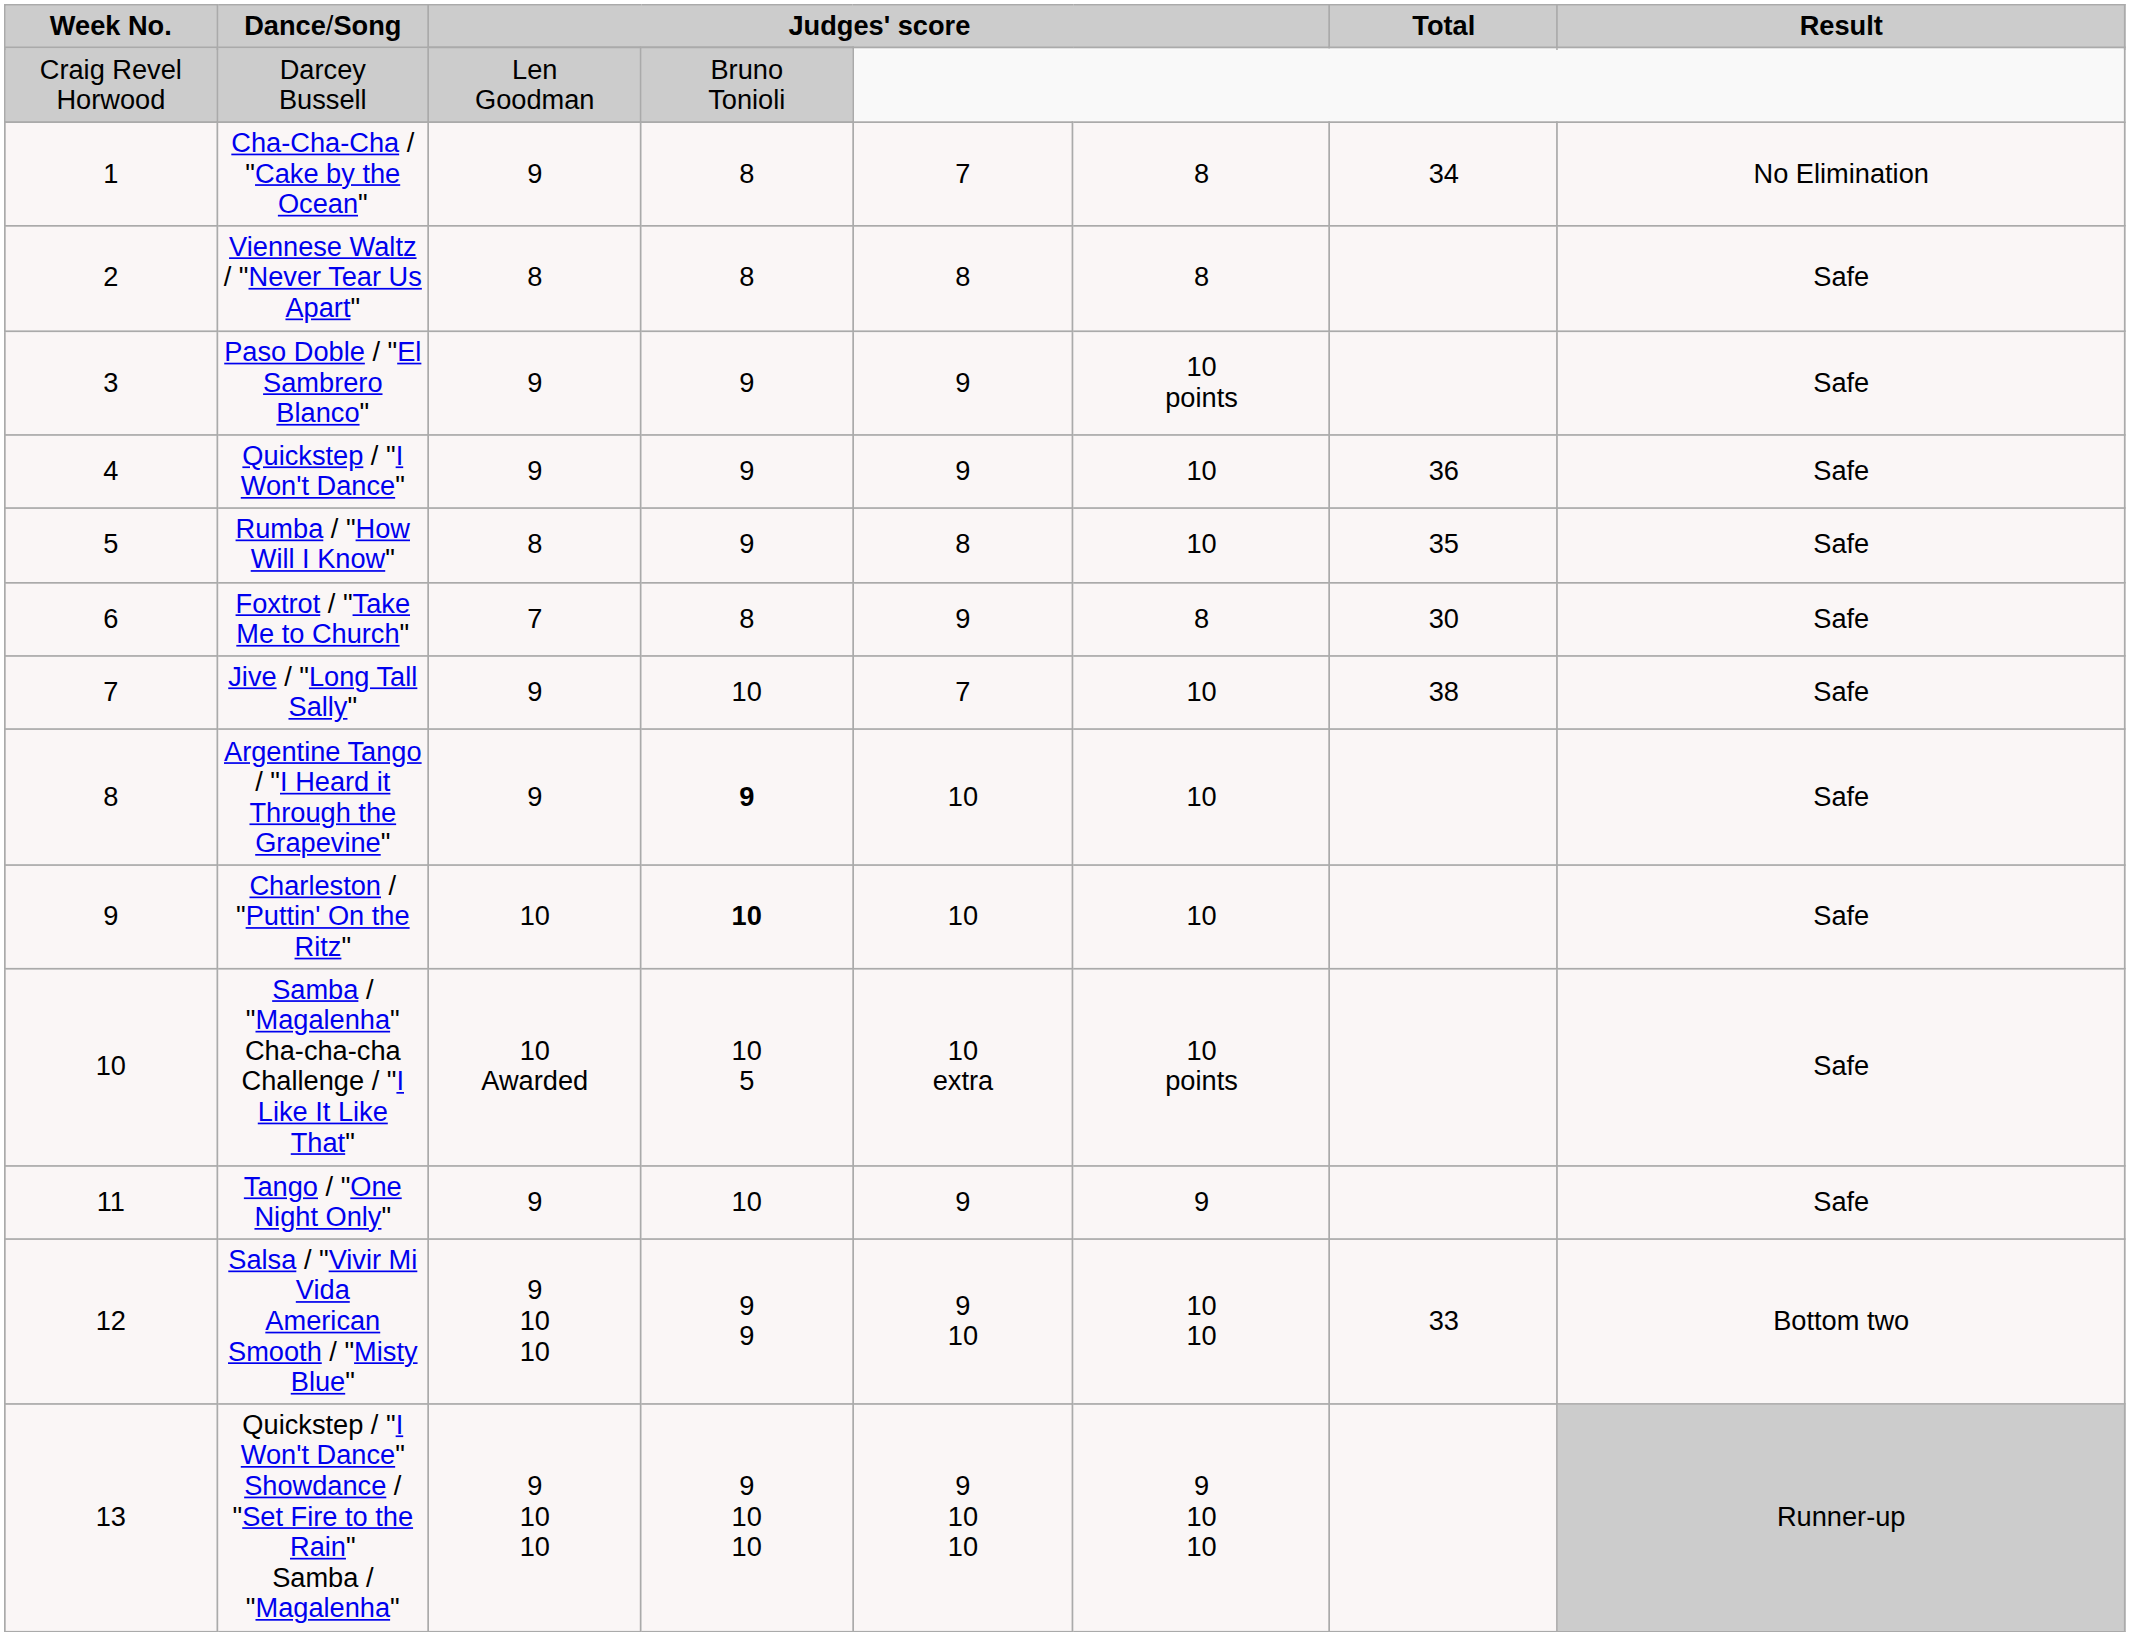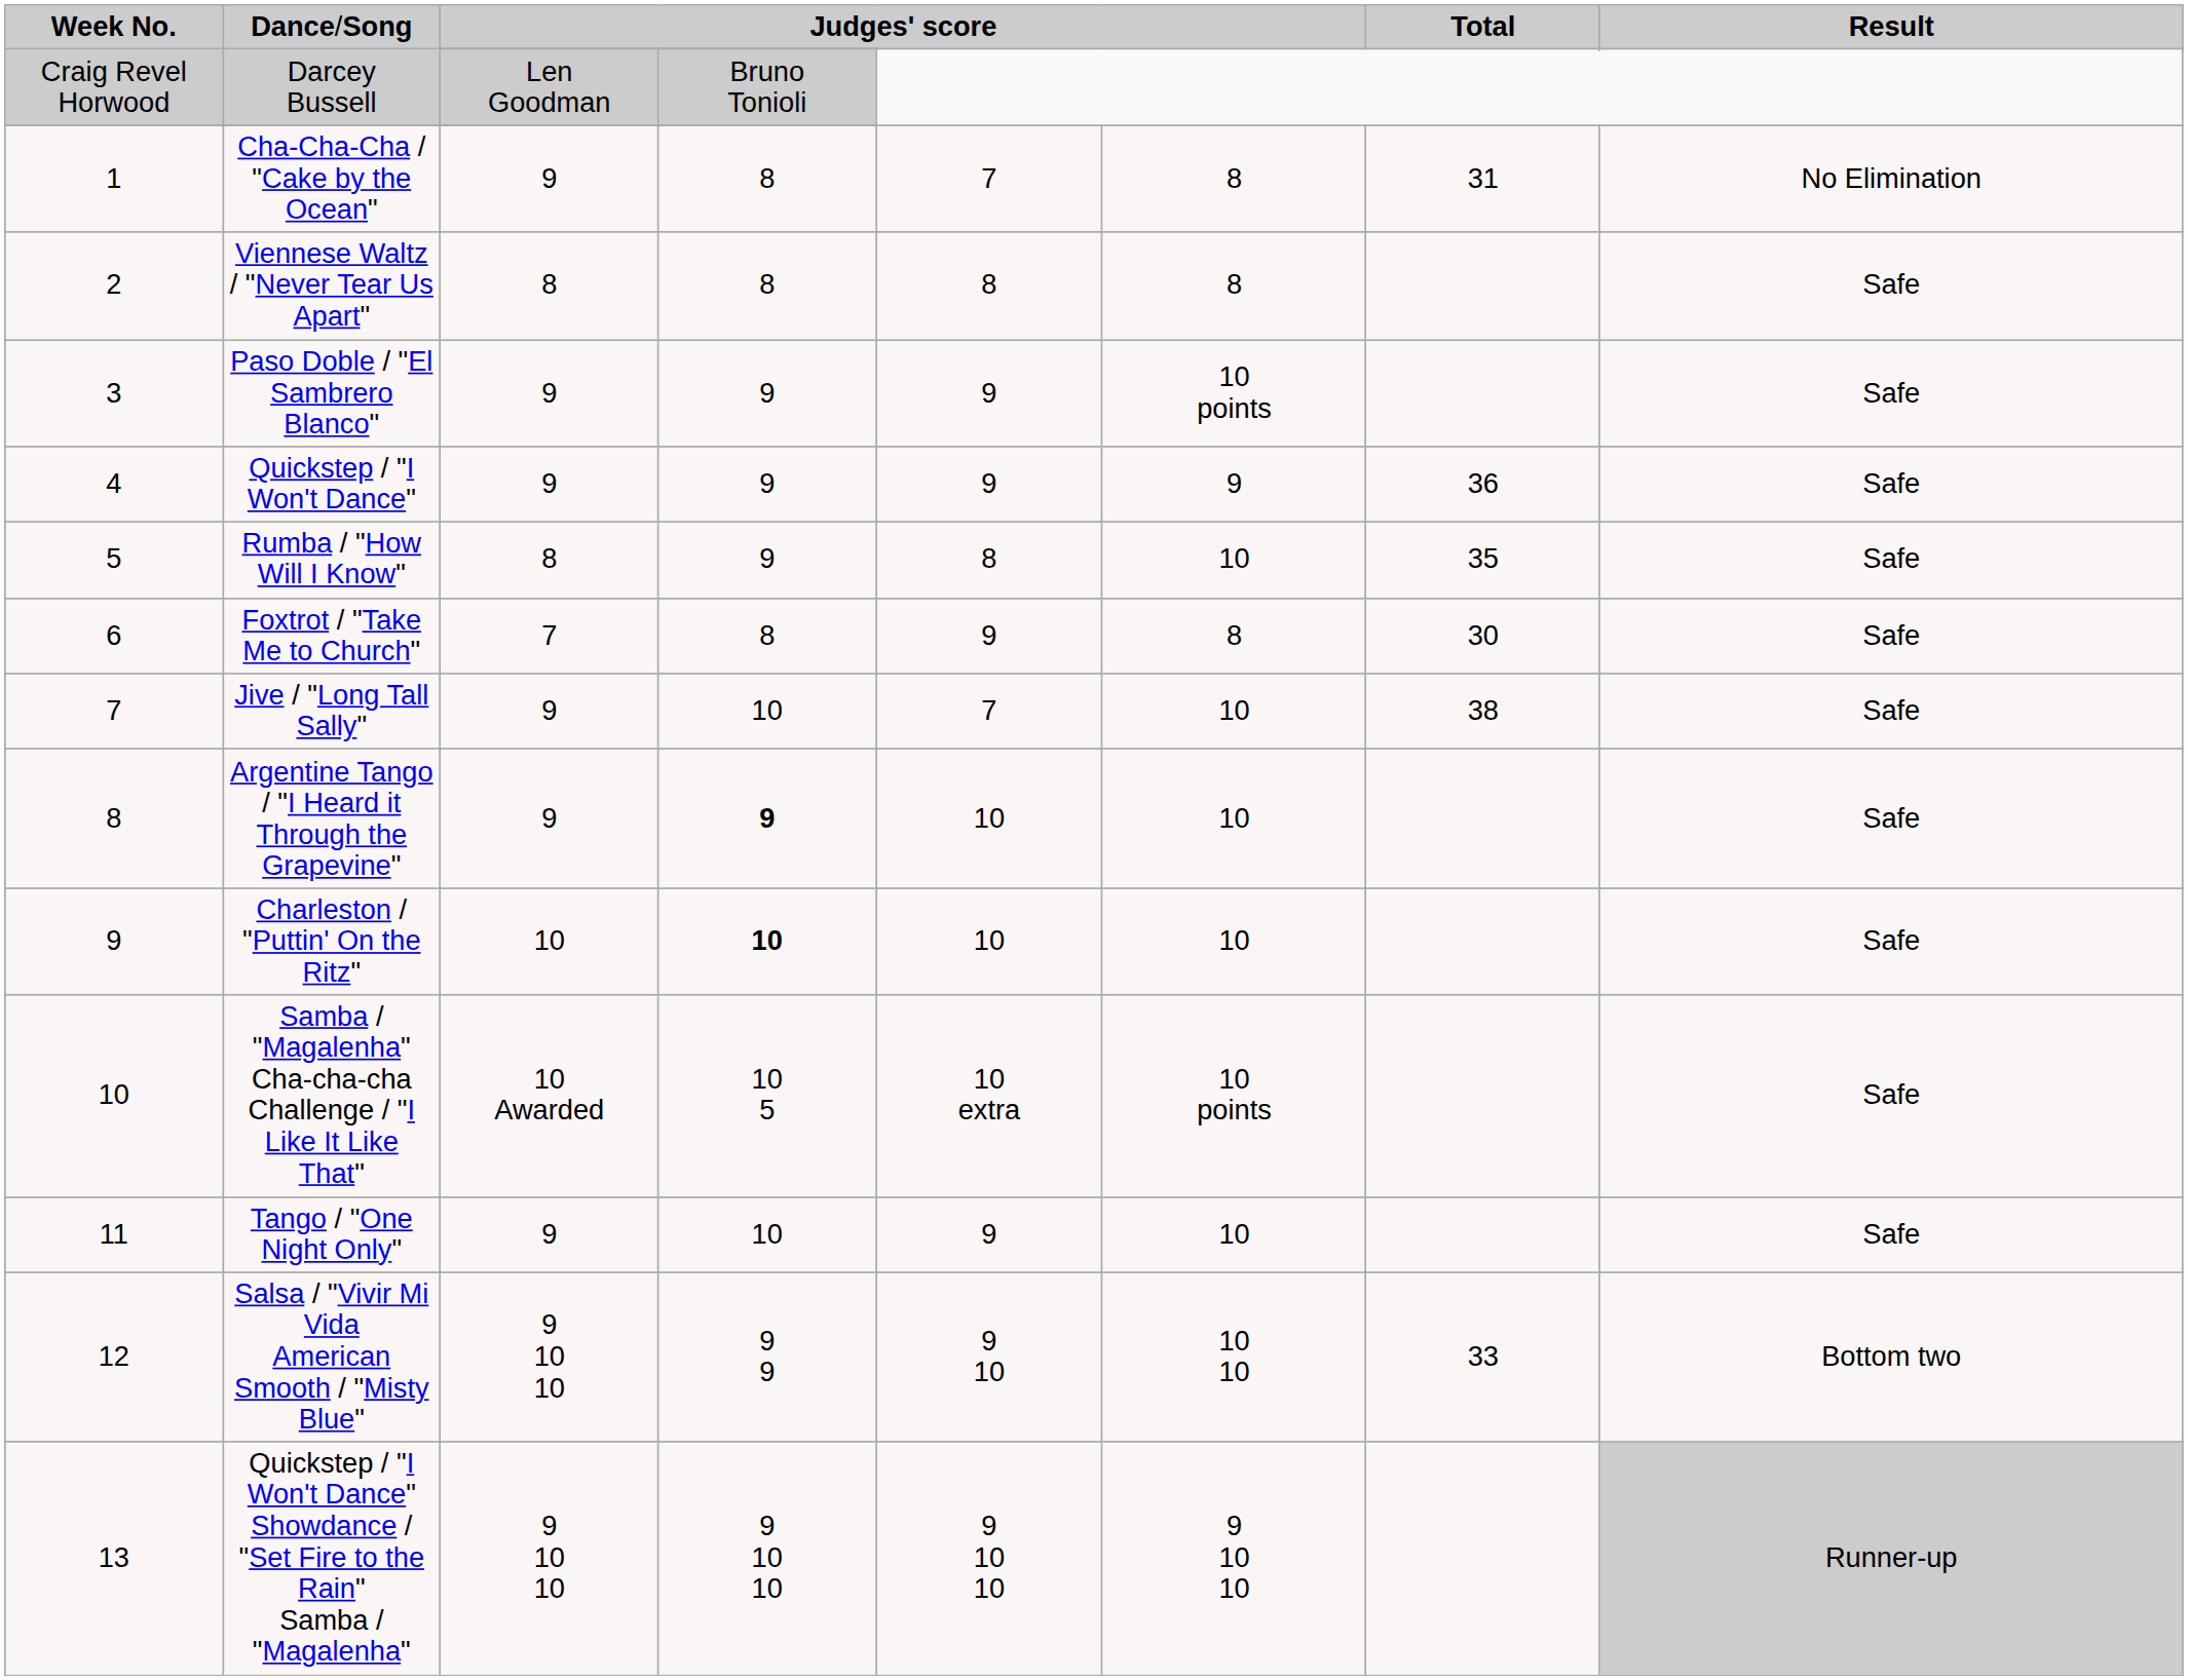Cha-Cha-Cha / "Cake by the Ocean" | column 7: 34 -> 31
Quickstep / "I Won't Dance" | column 6: 10 -> 9
Tango / "One Night Only" | column 6: 9 -> 10
